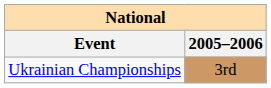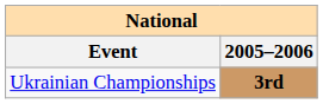Ukrainian Championships | 2005–2006: normal -> bold
